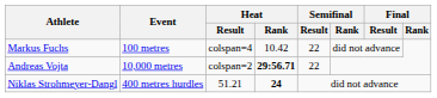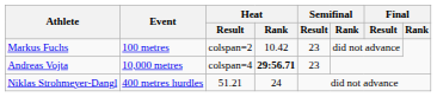Markus Fuchs | Heat / Result: colspan=4 -> colspan=2
Markus Fuchs | Semifinal / Result: 22 -> 23
Andreas Vojta | Heat / Result: colspan=2 -> colspan=4
Andreas Vojta | Semifinal / Result: 22 -> 23
Niklas Strohmeyer-Dangl | Heat / Rank: bold -> normal
